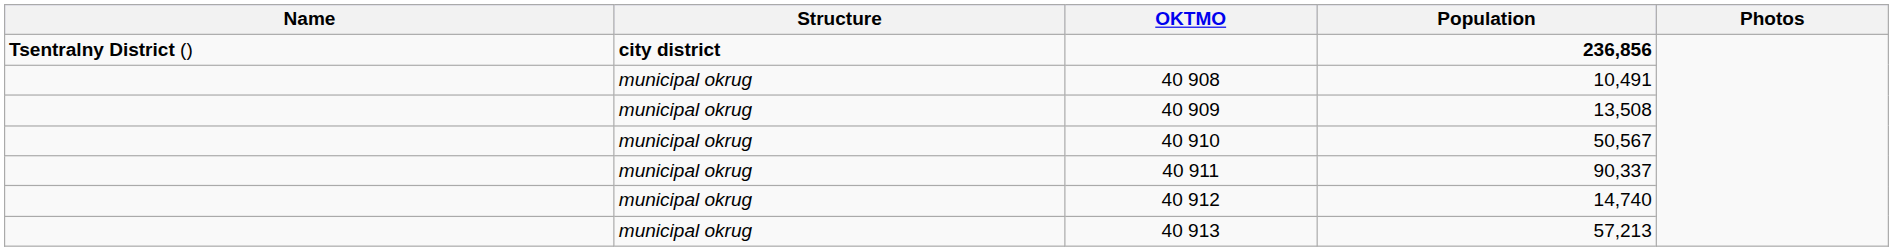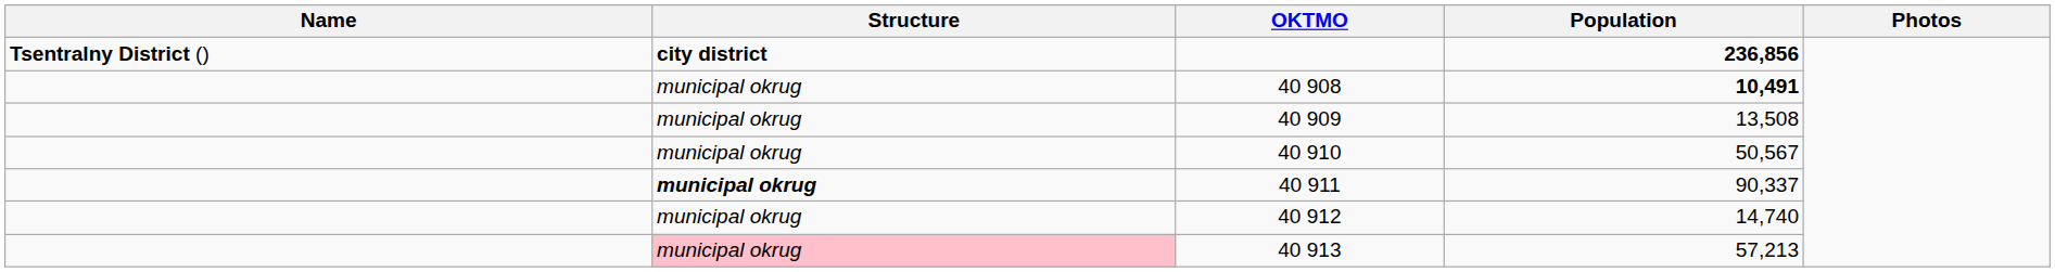40 908 | Population: normal -> bold
40 911 | Structure: normal -> bold
40 913 | Structure: no background -> pink background
